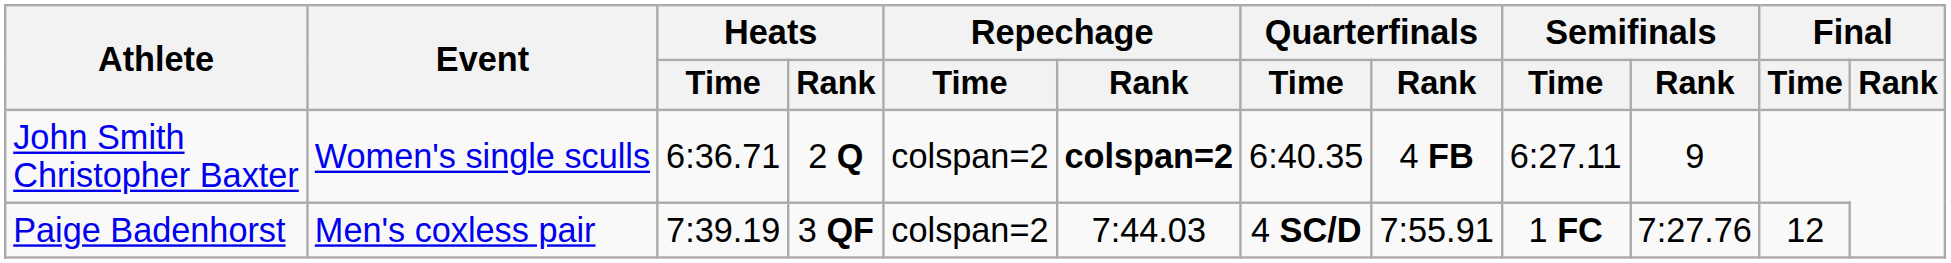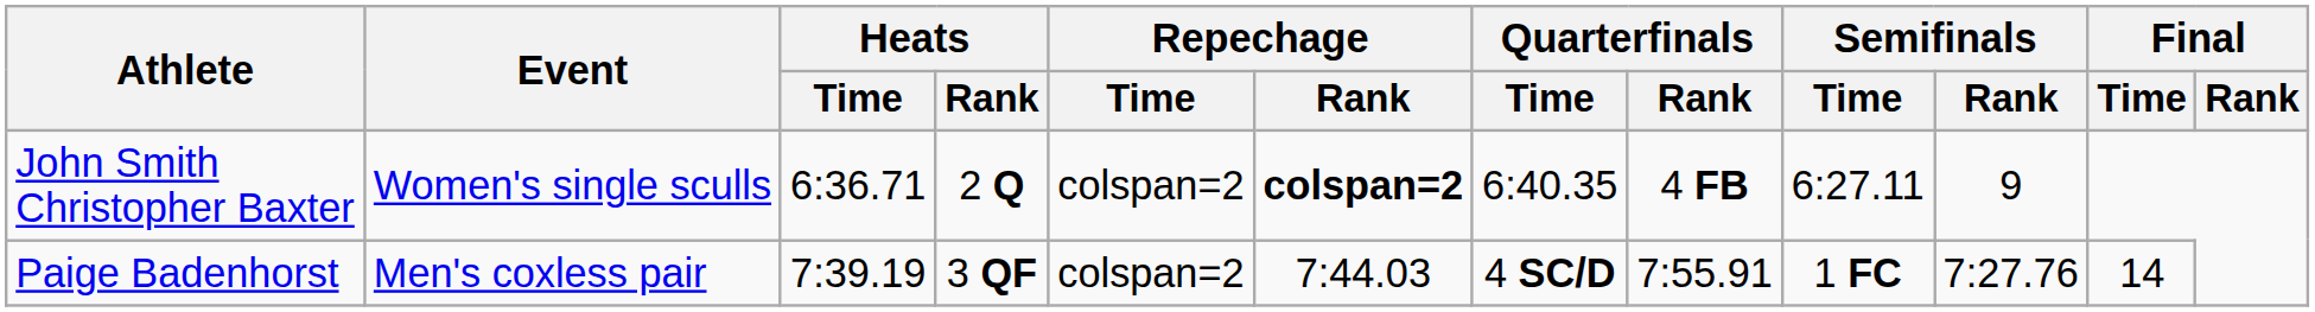Paige Badenhorst | Final / Time: 12 -> 14
